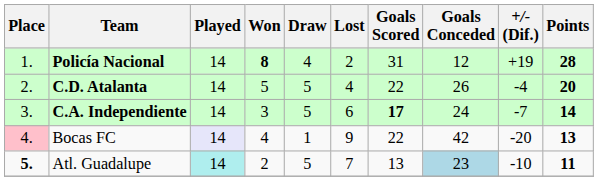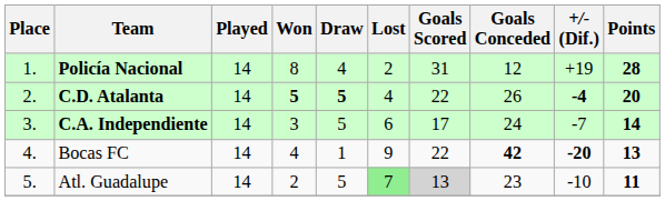Policía Nacional | Won: bold -> normal
C.D. Atalanta | Won: normal -> bold
C.D. Atalanta | Draw: normal -> bold
C.D. Atalanta | +/- (Dif.): normal -> bold
C.A. Independiente | Goals Scored: bold -> normal
Bocas FC | Place: pink background -> no background
Bocas FC | Played: lavender background -> no background
Bocas FC | Goals Conceded: normal -> bold
Bocas FC | +/- (Dif.): normal -> bold
Atl. Guadalupe | Place: bold -> normal
Atl. Guadalupe | Played: paleturquoise background -> no background
Atl. Guadalupe | Lost: no background -> lightgreen background
Atl. Guadalupe | Goals Scored: no background -> lightgrey background
Atl. Guadalupe | Goals Conceded: lightblue background -> no background
